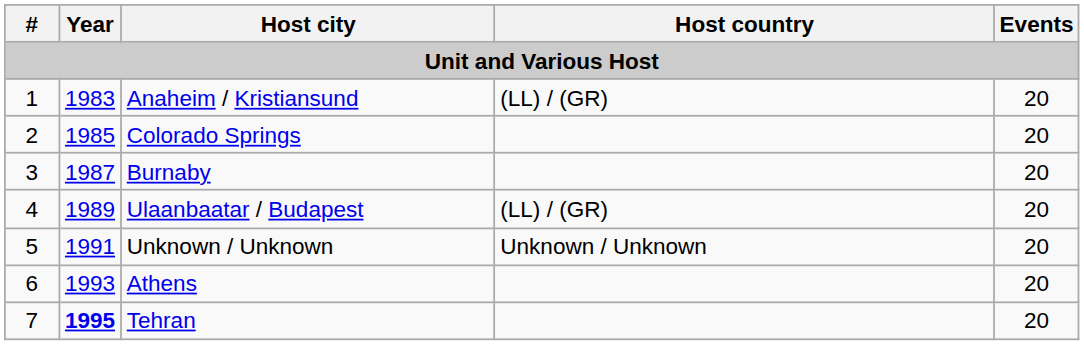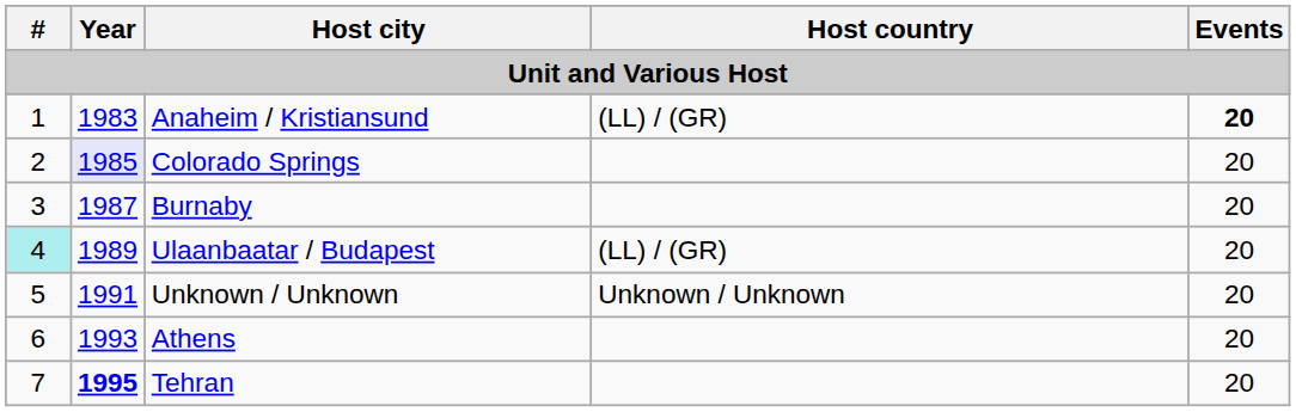Anaheim / Kristiansund | Events: normal -> bold
Colorado Springs | Year: no background -> lavender background
Ulaanbaatar / Budapest | #: no background -> paleturquoise background
